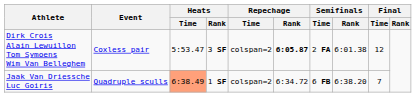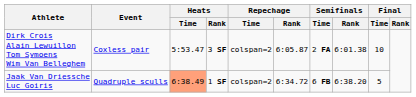Dirk Crois Alain Lewuillon Tom Symoens Wim Van Belleghem | Repechage / Rank: bold -> normal
Dirk Crois Alain Lewuillon Tom Symoens Wim Van Belleghem | Final / Time: 12 -> 10
Jaak Van Driessche Luc Goiris | Final / Time: 7 -> 5
